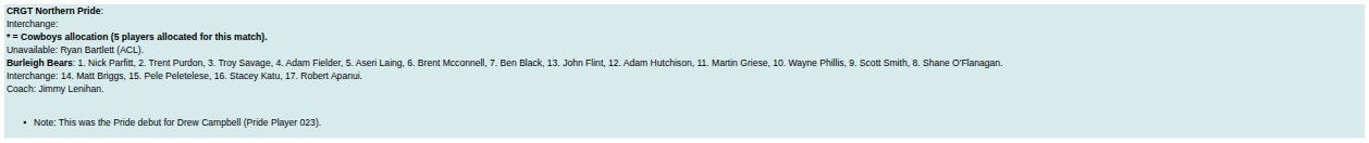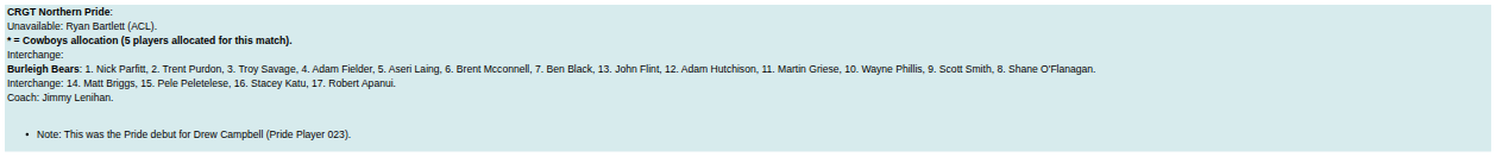row 2 | column 1: Interchange: -> Unavailable: Ryan Bartlett (ACL).
row 4 | column 1: Unavailable: Ryan Bartlett (ACL). -> Interchange:
